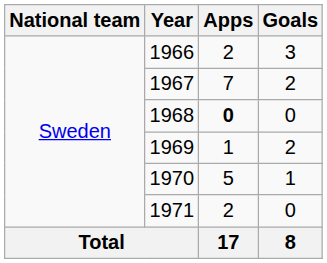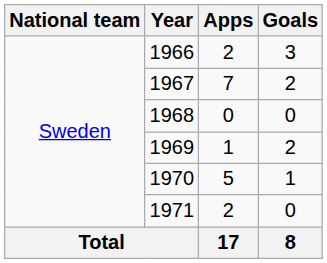1968 | Apps: bold -> normal
